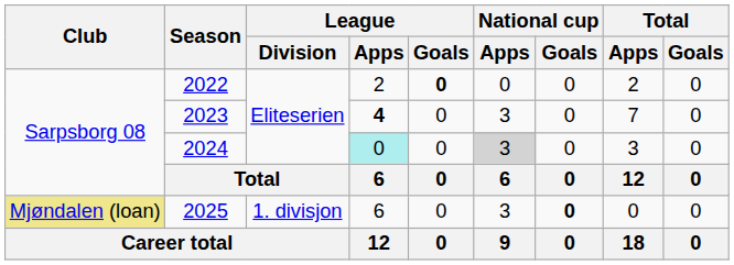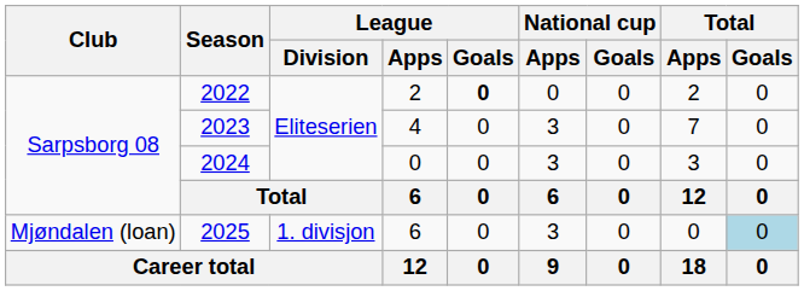2023 | League / Apps: bold -> normal
2024 | League / Apps: paleturquoise background -> no background
2024 | National cup / Apps: lightgrey background -> no background
2025 | Club: khaki background -> no background
2025 | National cup / Goals: bold -> normal
2025 | Total / Goals: no background -> lightblue background
